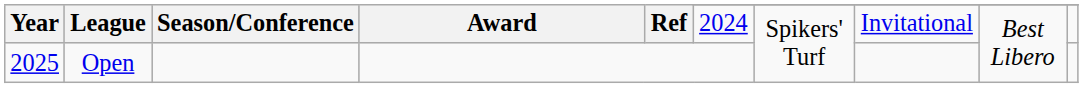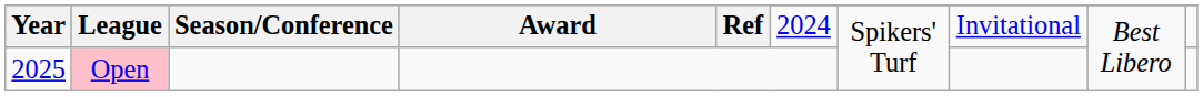2025 | League: no background -> pink background
